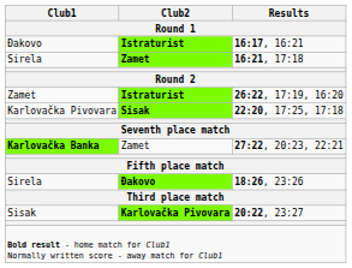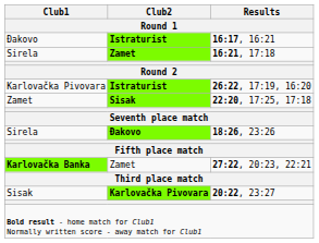26:22, 17:19, 16:20 | Club1: Zamet -> Karlovačka Pivovara
22:20, 17:25, 17:18 | Club1: Karlovačka Pivovara -> Zamet
rows swapped: 18:26, 23:26 <-> 27:22, 20:23, 22:21
